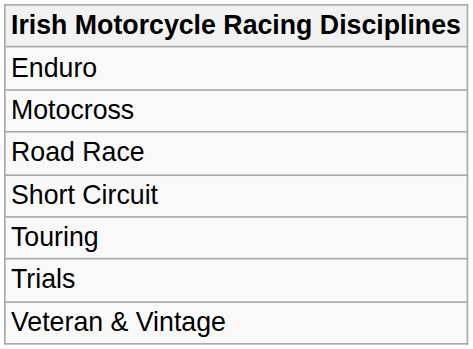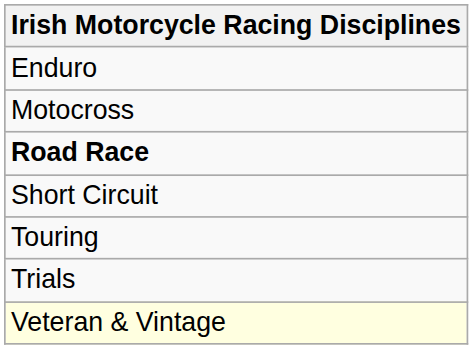row 4 | column 1: normal -> bold
row 8 | column 1: no background -> lightyellow background
